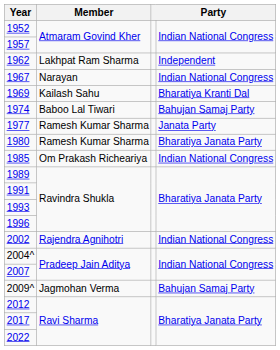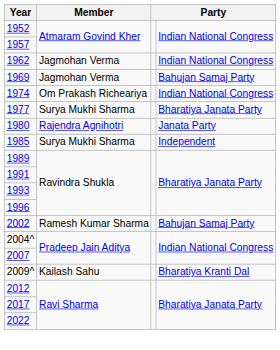1962 | Member: Lakhpat Ram Sharma -> Jagmohan Verma
1962 | column 4: Independent -> Indian National Congress
- row: 1967 | Narayan | Indian National Congress
1969 | Member: Kailash Sahu -> Jagmohan Verma
1969 | column 4: Bharatiya Kranti Dal -> Bahujan Samaj Party
1974 | Member: Baboo Lal Tiwari -> Om Prakash Richeariya
1974 | column 4: Bahujan Samaj Party -> Indian National Congress
1977 | Member: Ramesh Kumar Sharma -> Surya Mukhi Sharma
1977 | column 4: Janata Party -> Bharatiya Janata Party
1980 | Member: Ramesh Kumar Sharma -> Rajendra Agnihotri
1980 | column 4: Bharatiya Janata Party -> Janata Party
1985 | Member: Om Prakash Richeariya -> Surya Mukhi Sharma
1985 | column 4: Indian National Congress -> Independent
2002 | Member: Rajendra Agnihotri -> Ramesh Kumar Sharma
2002 | column 4: Indian National Congress -> Bahujan Samaj Party
2009^ | Member: Jagmohan Verma -> Kailash Sahu
2009^ | column 4: Bahujan Samaj Party -> Bharatiya Kranti Dal
